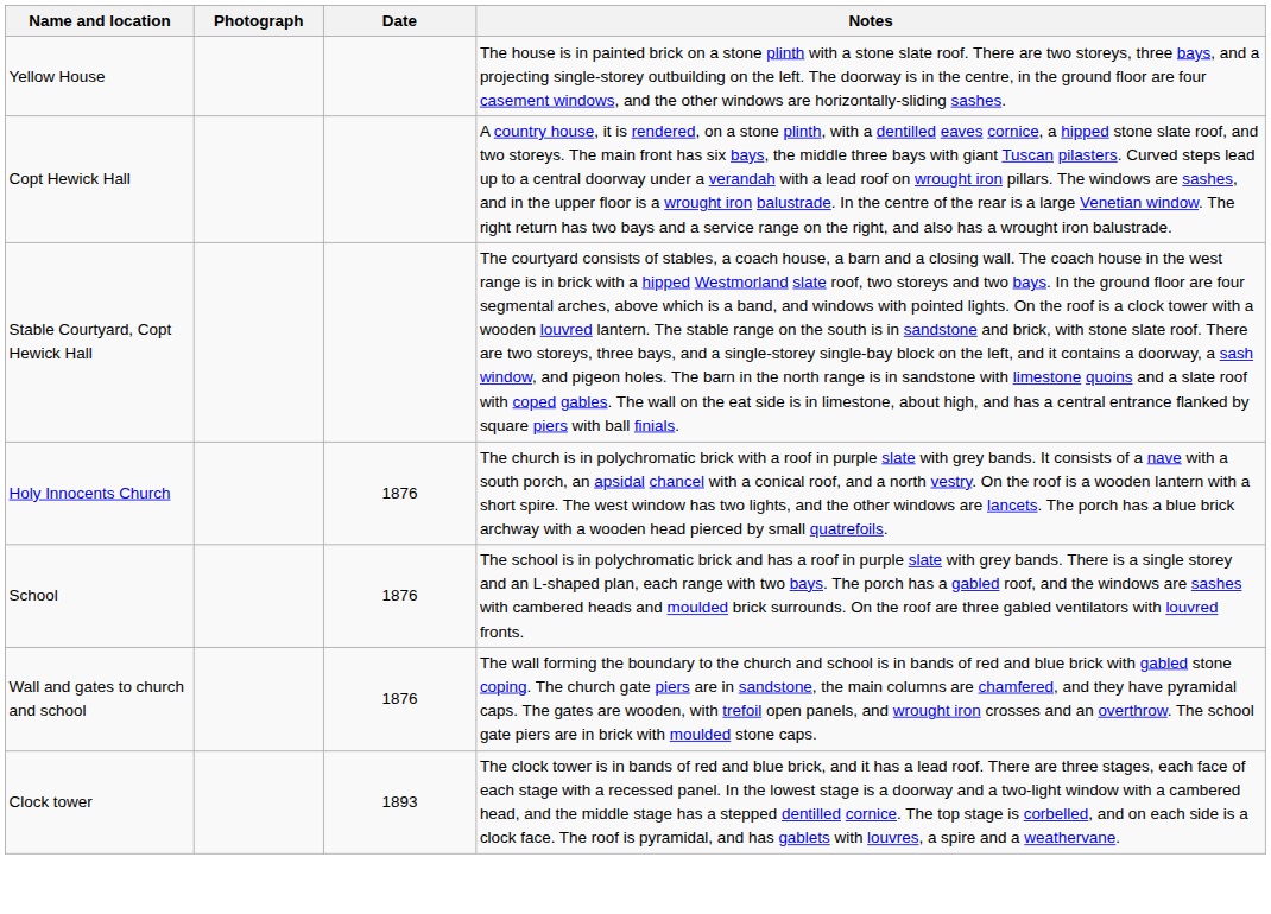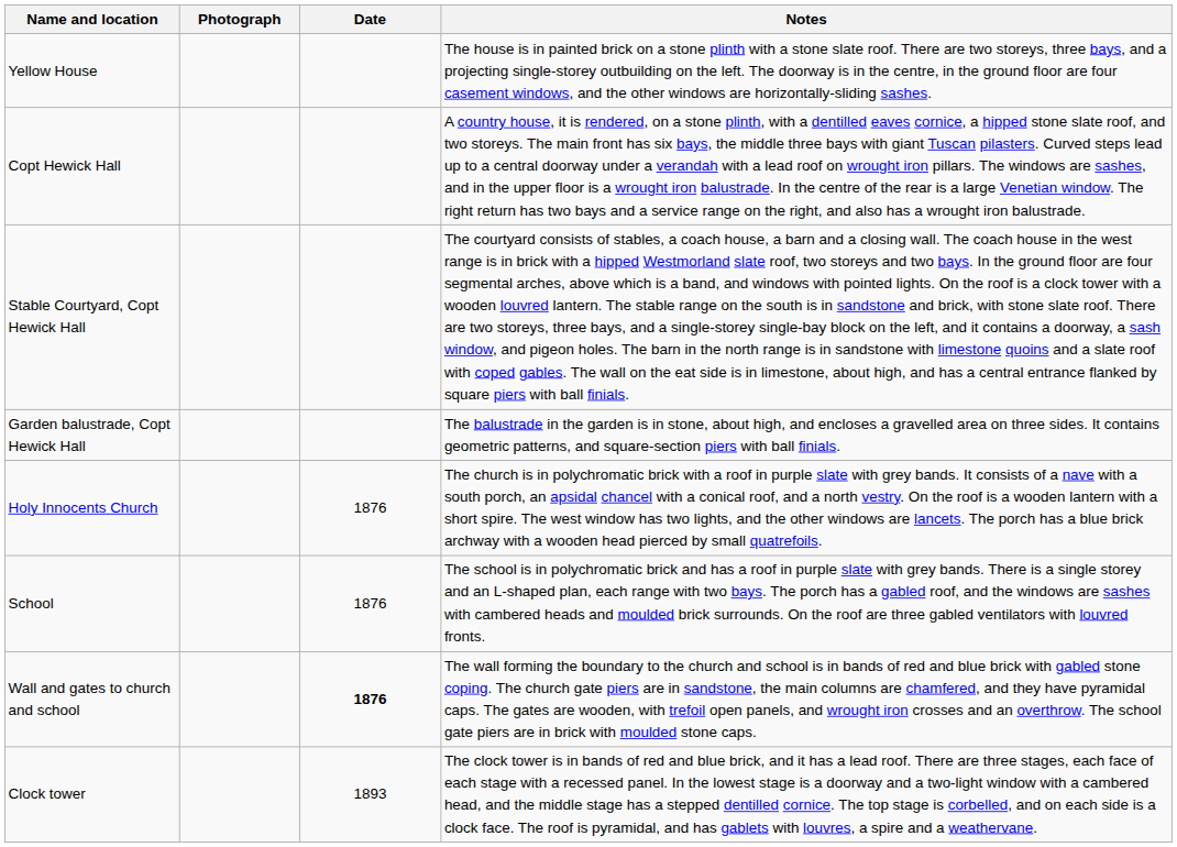+ row: Garden balustrade, Copt Hewick Hall | The balustrade in the garden is in stone, about high, and encloses a gravelled area on three sides. It contains geometric patterns, and square-section piers with ball finials.
Wall and gates to church and school | Date: normal -> bold
